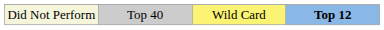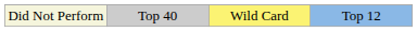Did Not Perform | column 4: bold -> normal
